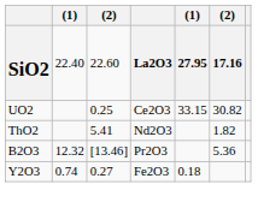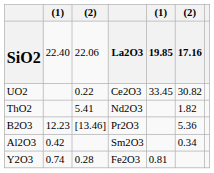SiO2 | column 3: 22.60 -> 22.06
SiO2 | column 5: 27.95 -> 19.85
UO2 | column 3: 0.25 -> 0.22
UO2 | column 5: 33.15 -> 33.45
B2O3 | column 2: 12.32 -> 12.23
+ row: Al2O3 | 0.42 | Sm2O3 | 0.34
Y2O3 | column 3: 0.27 -> 0.28
Y2O3 | column 5: 0.18 -> 0.81
